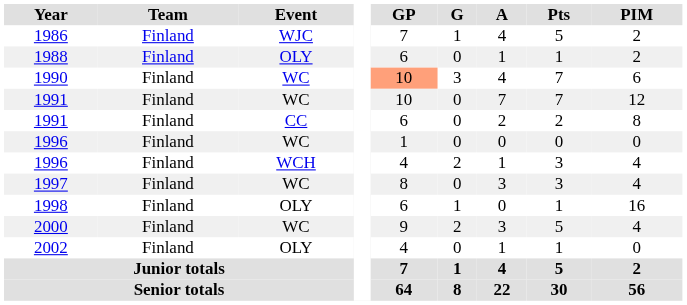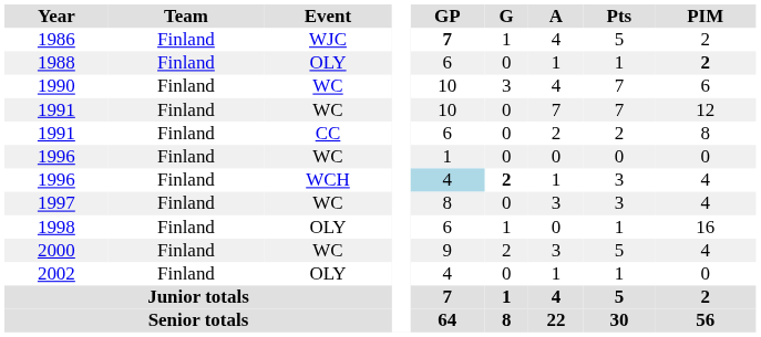1986 | GP: normal -> bold
1988 | PIM: normal -> bold
1990 | GP: lightsalmon background -> no background
1996 / WCH | GP: no background -> lightblue background
1996 / WCH | G: normal -> bold
